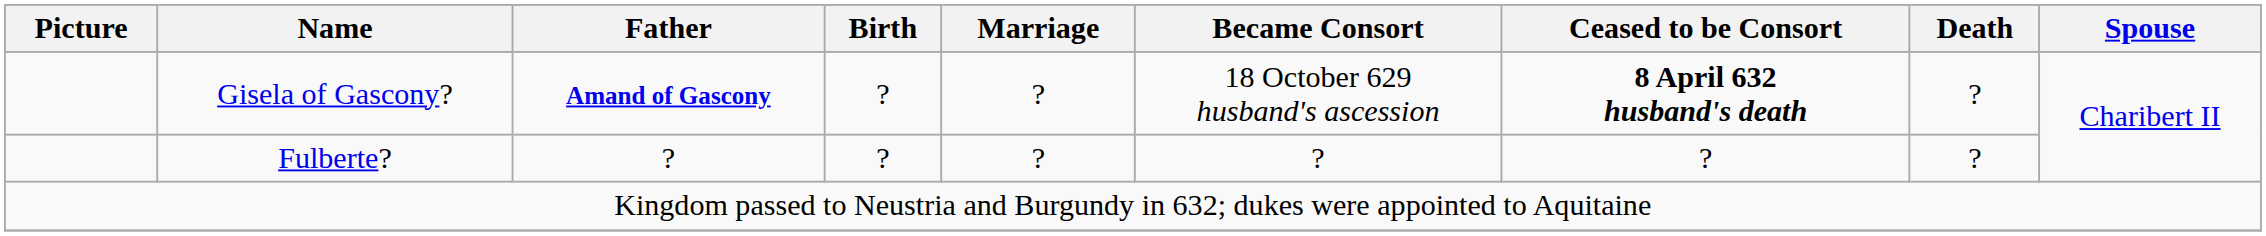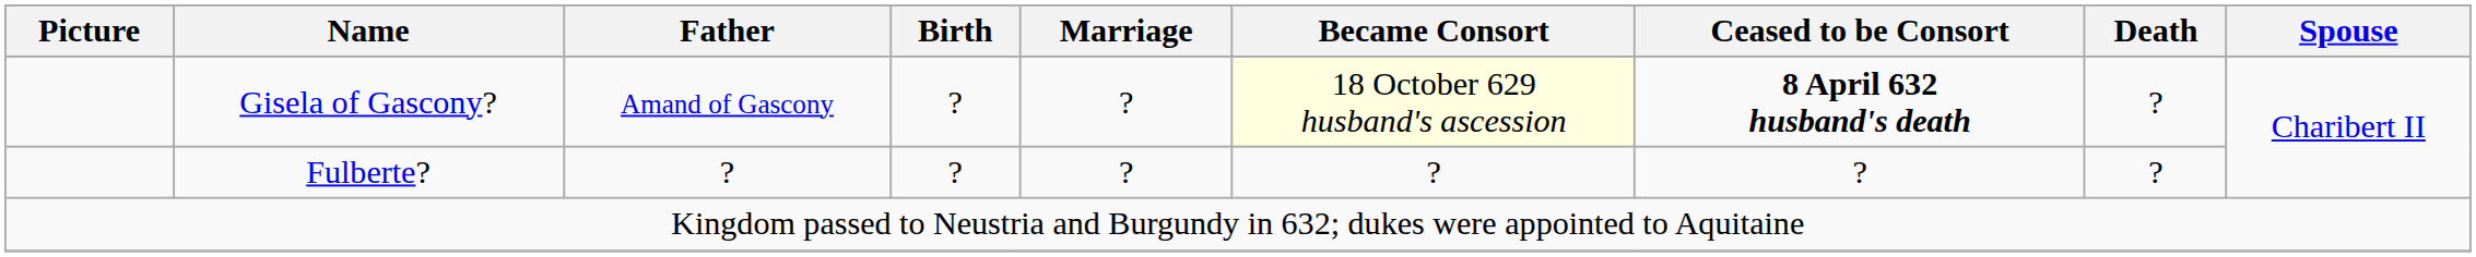Gisela of Gascony? | Father: bold -> normal
Gisela of Gascony? | Became Consort: no background -> lightyellow background
